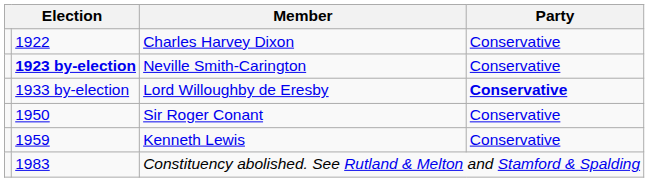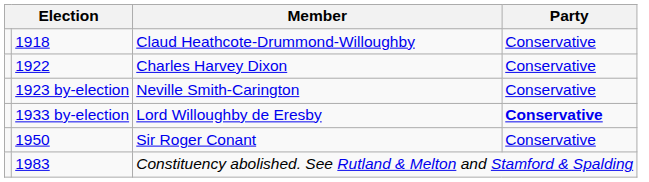+ row: 1918 | Claud Heathcote-Drummond-Willoughby | Conservative
Neville Smith-Carington | column 2: bold -> normal
- row: 1959 | Kenneth Lewis | Conservative
